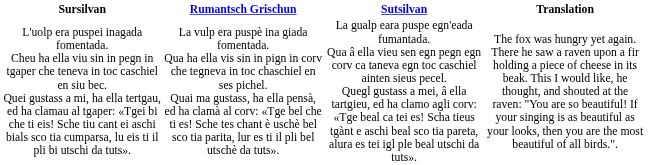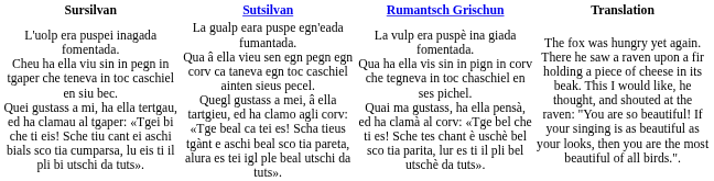columns swapped: Sutsilvan <-> Rumantsch Grischun
